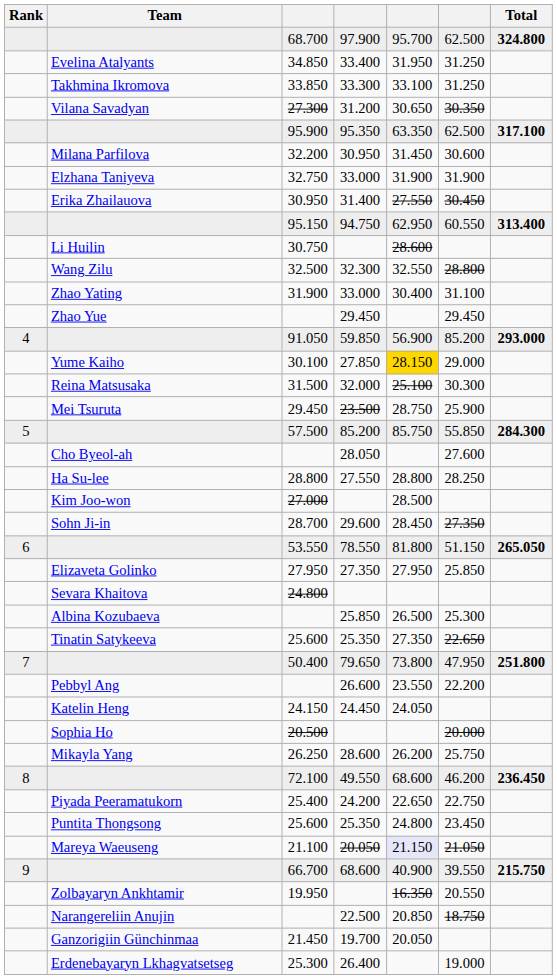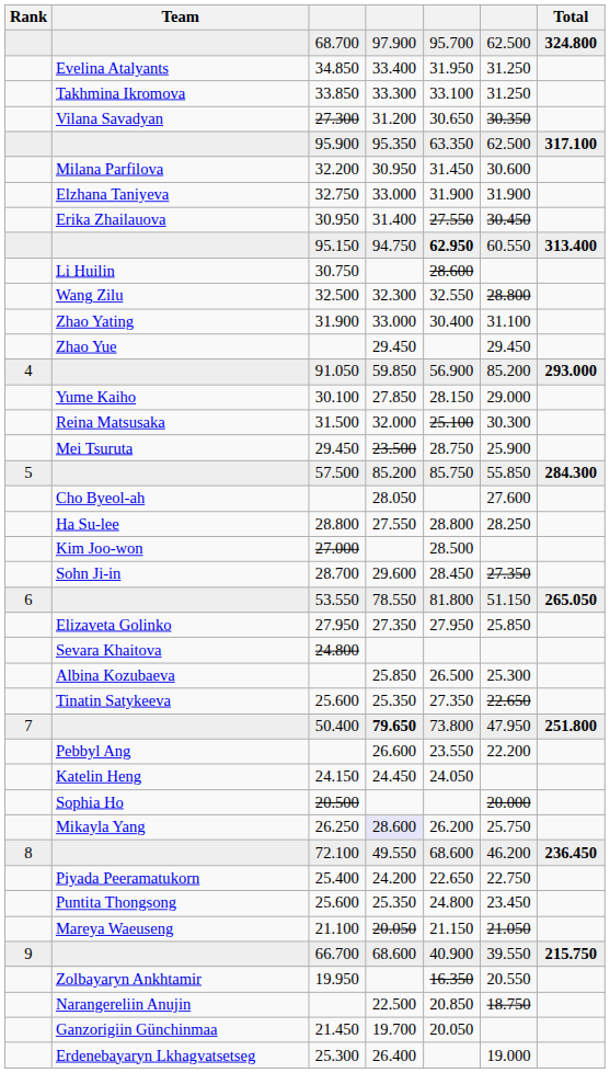95.150 | column 5: normal -> bold
30.100 | column 5: gold background -> no background
50.400 | column 4: normal -> bold
26.250 | column 4: no background -> lavender background
21.100 | column 5: lavender background -> no background
